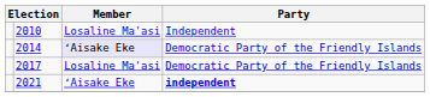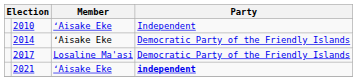2010 | Member: Losaline Ma'asi -> ʻAisake Eke
2014 | Member: lavender background -> no background
